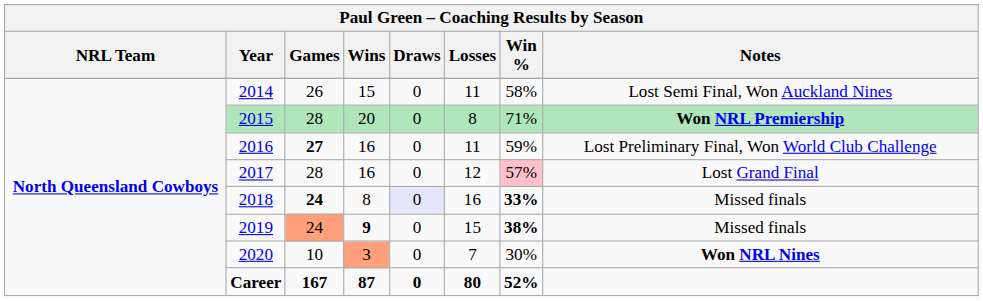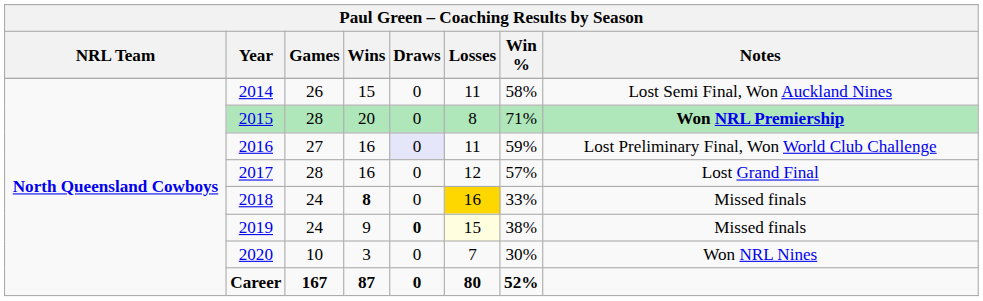2016 | Games: bold -> normal
2016 | Draws: no background -> lavender background
2017 | Win %: pink background -> no background
2018 | Games: bold -> normal
2018 | Wins: normal -> bold
2018 | Draws: lavender background -> no background
2018 | Losses: no background -> gold background
2018 | Win %: bold -> normal
2019 | Games: lightsalmon background -> no background
2019 | Wins: bold -> normal
2019 | Draws: normal -> bold
2019 | Losses: no background -> lightyellow background
2019 | Win %: bold -> normal
2020 | Wins: lightsalmon background -> no background
2020 | Notes: bold -> normal
